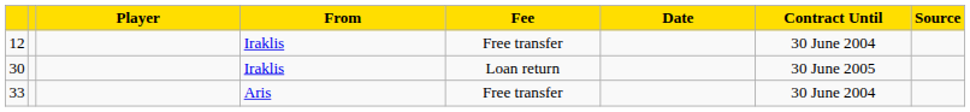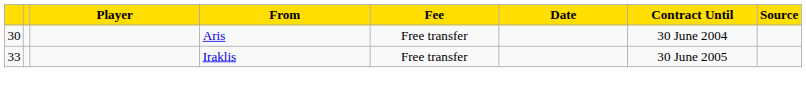- row: 12 | Iraklis | Free transfer | 30 June 2004
30 | From: Iraklis -> Aris
30 | Fee: Loan return -> Free transfer
30 | Contract Until: 30 June 2005 -> 30 June 2004
33 | From: Aris -> Iraklis
33 | Contract Until: 30 June 2004 -> 30 June 2005
